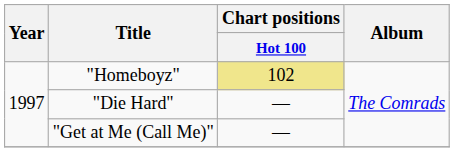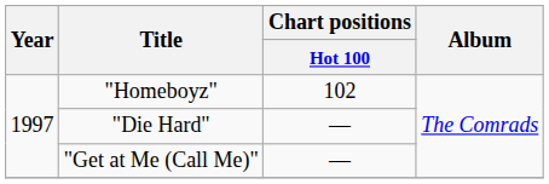"Homeboyz" | Chart positions / Hot 100: khaki background -> no background
